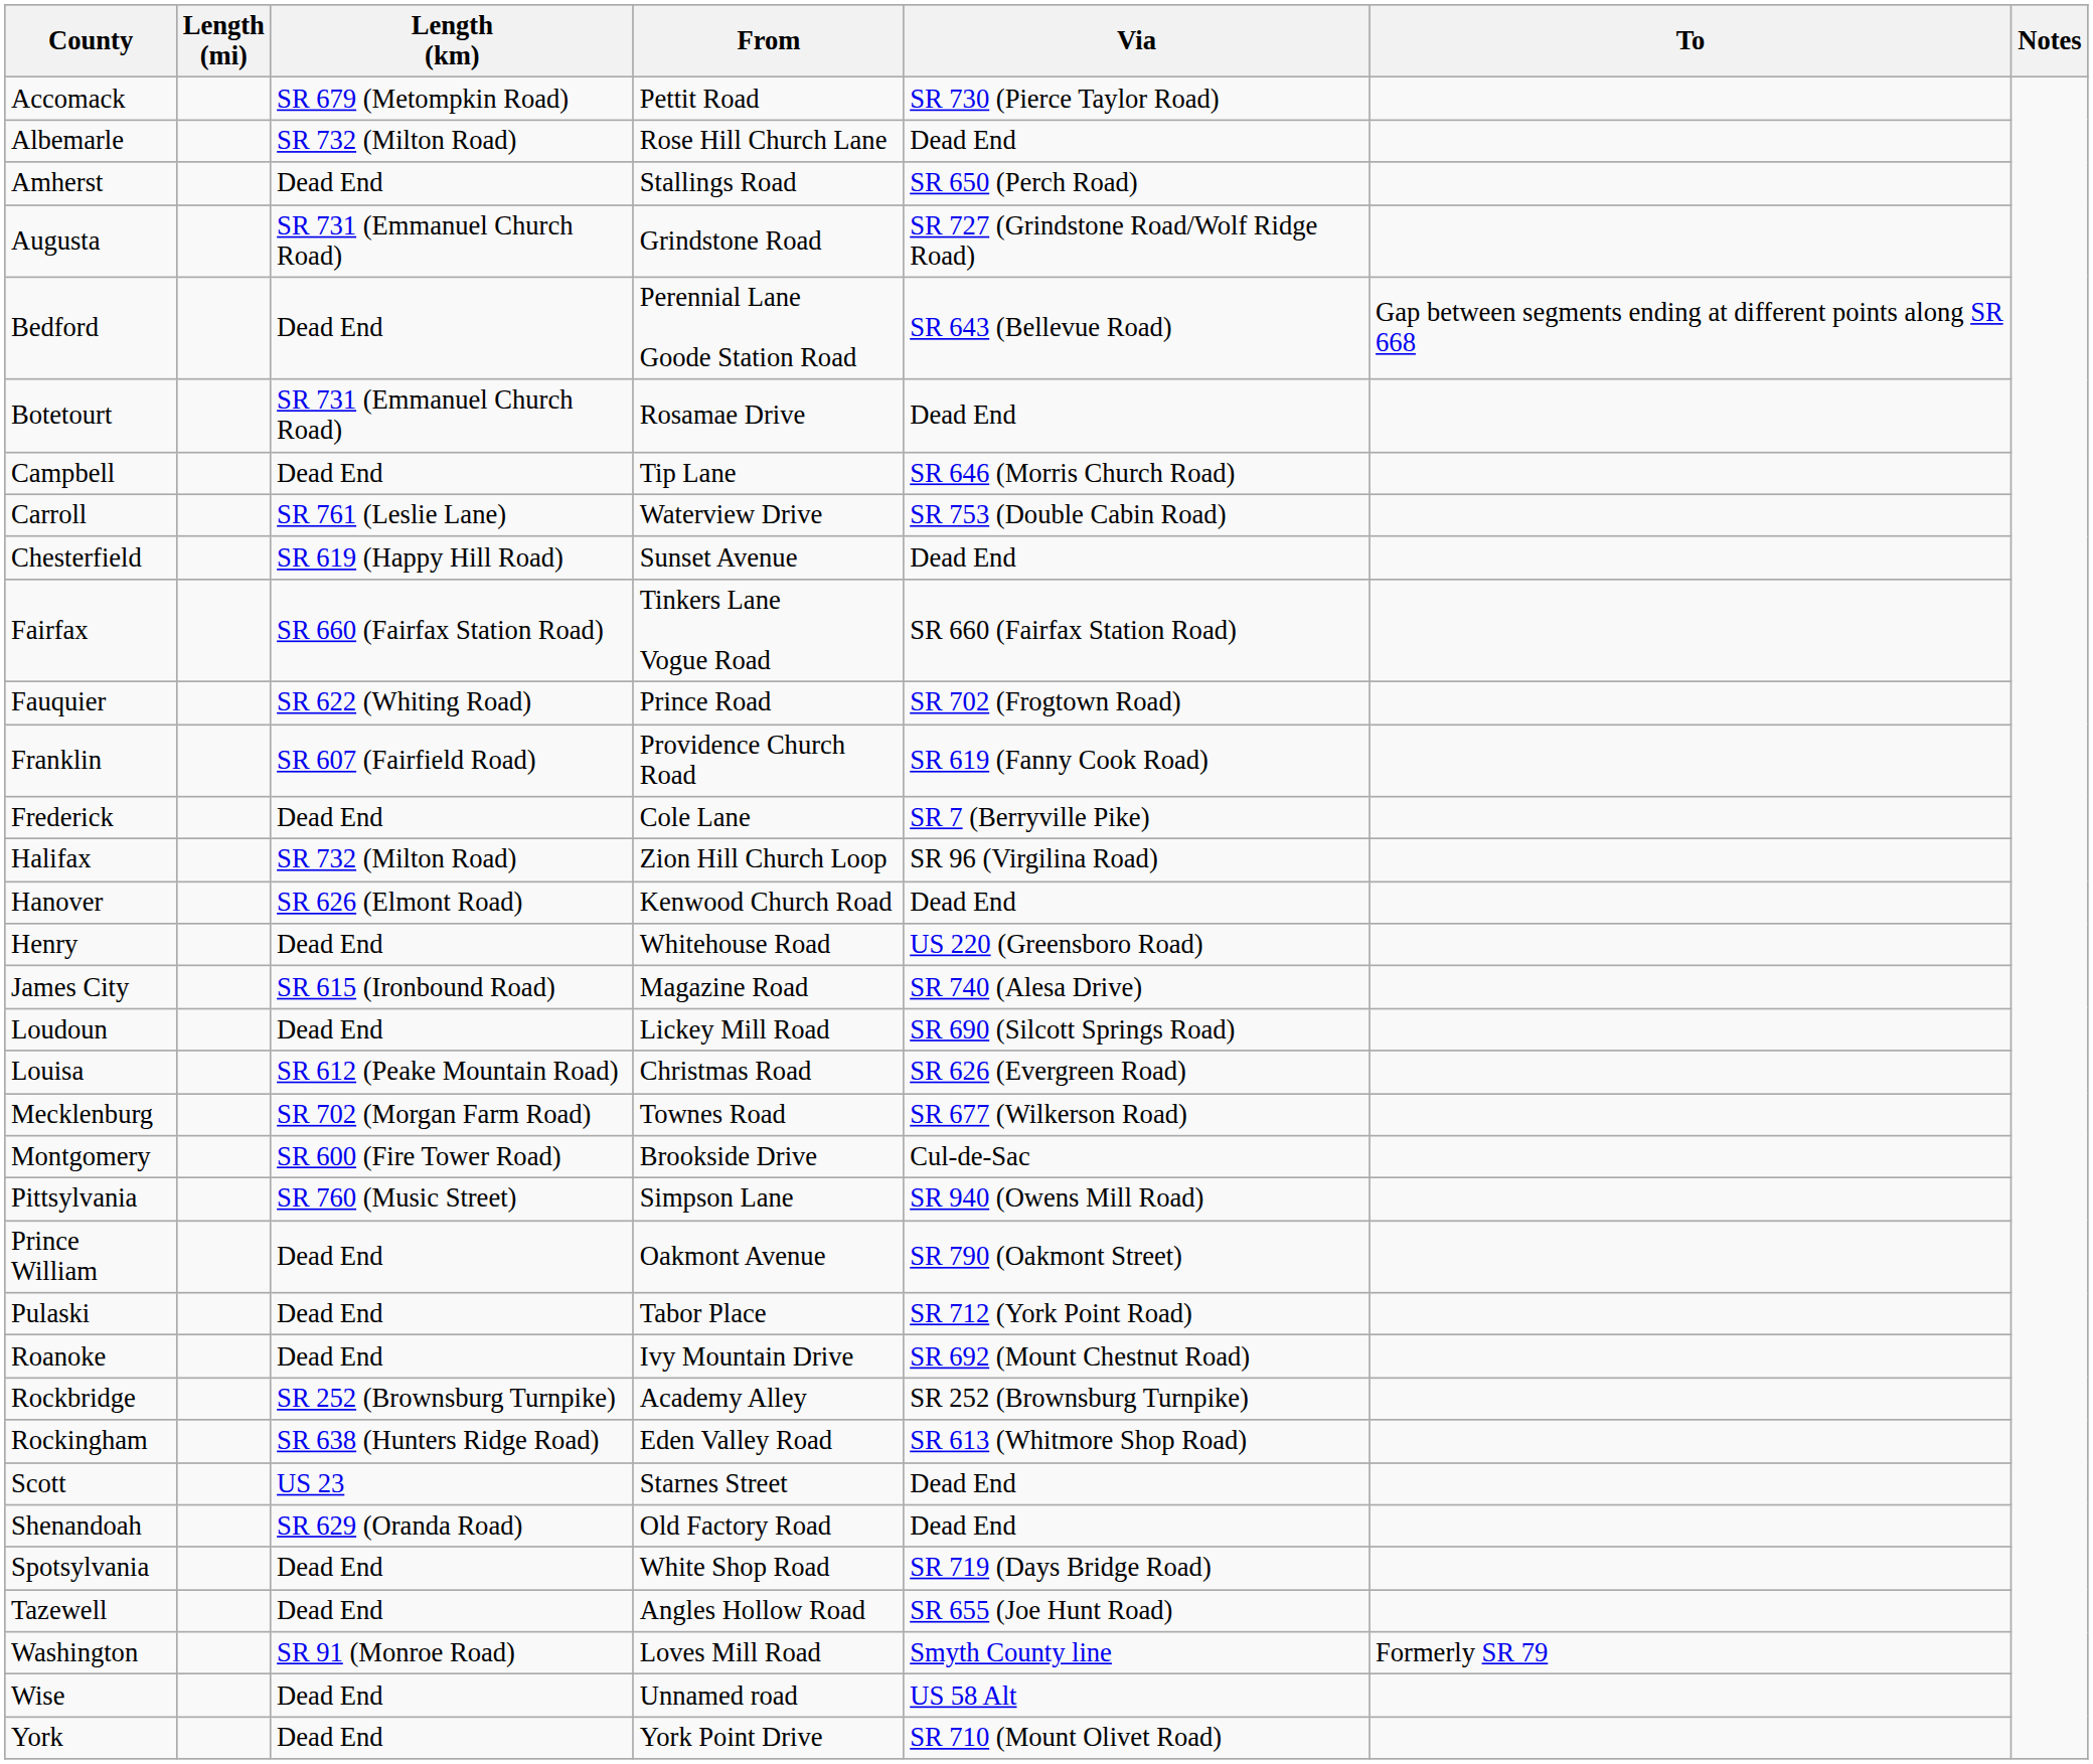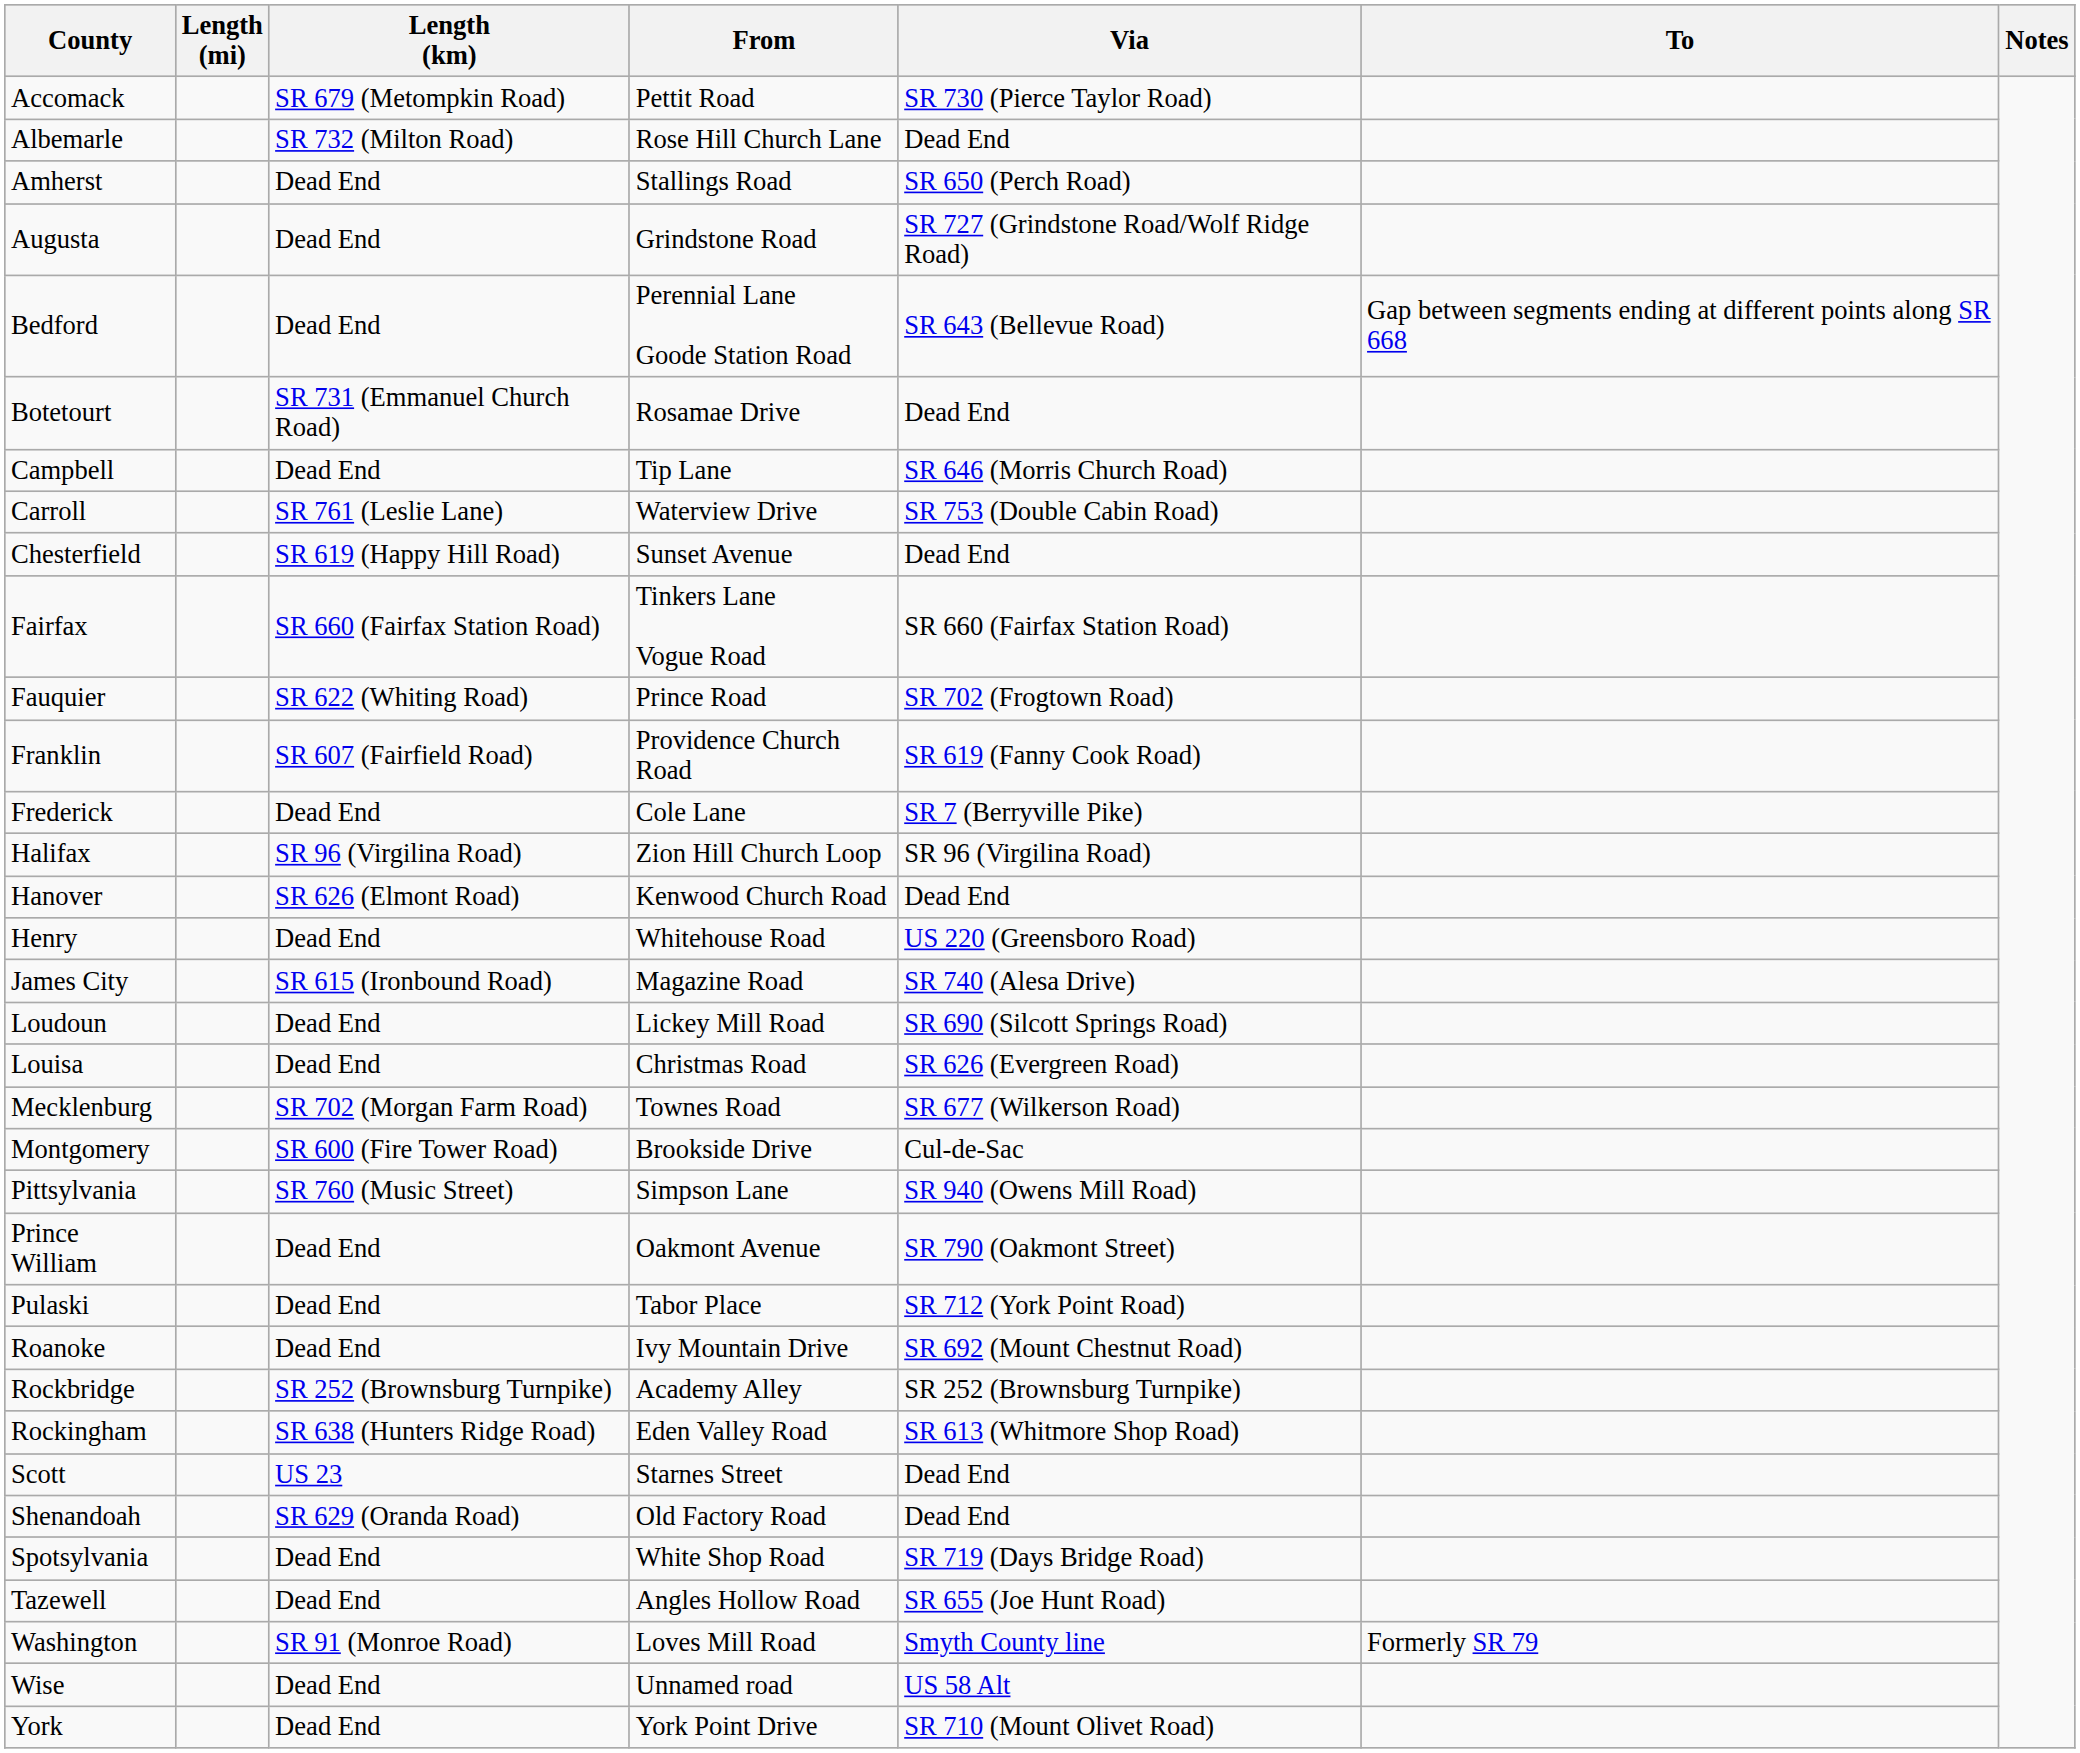Augusta | Length (km): SR 731 (Emmanuel Church Road) -> Dead End
Halifax | Length (km): SR 732 (Milton Road) -> SR 96 (Virgilina Road)
Louisa | Length (km): SR 612 (Peake Mountain Road) -> Dead End
